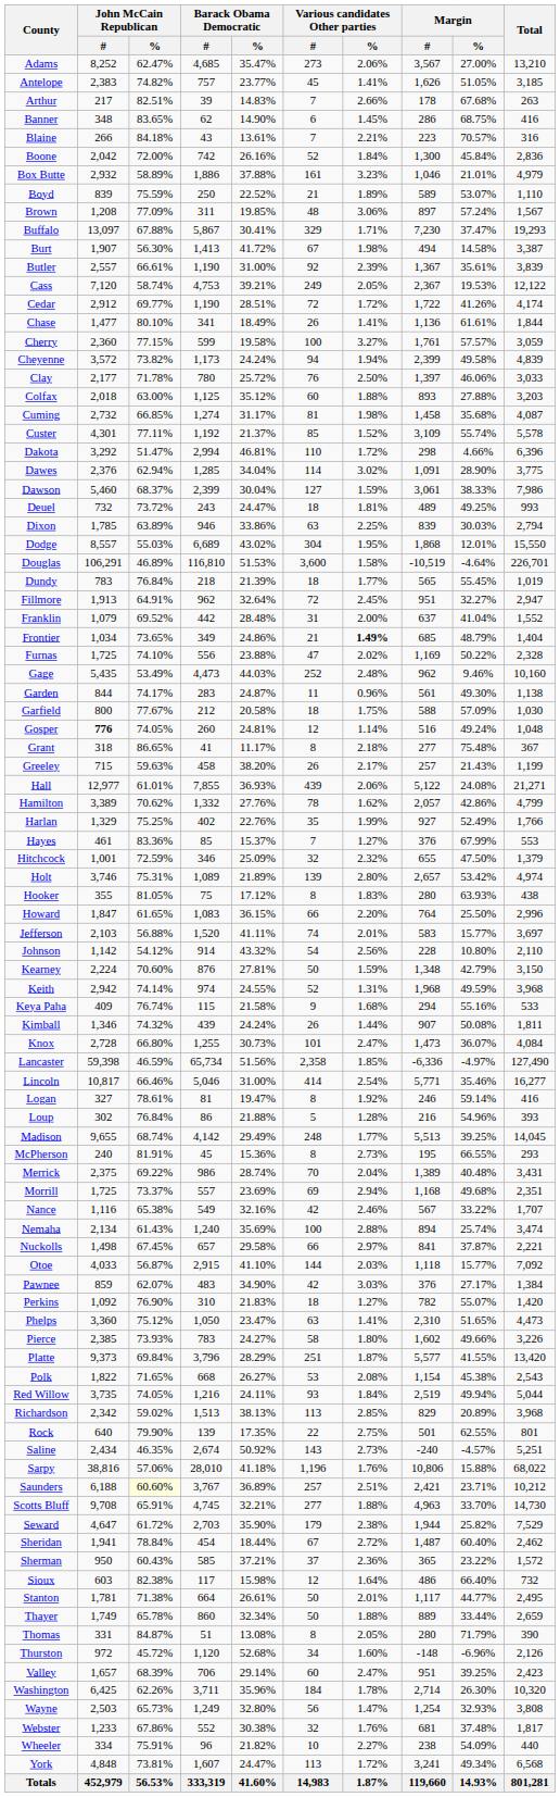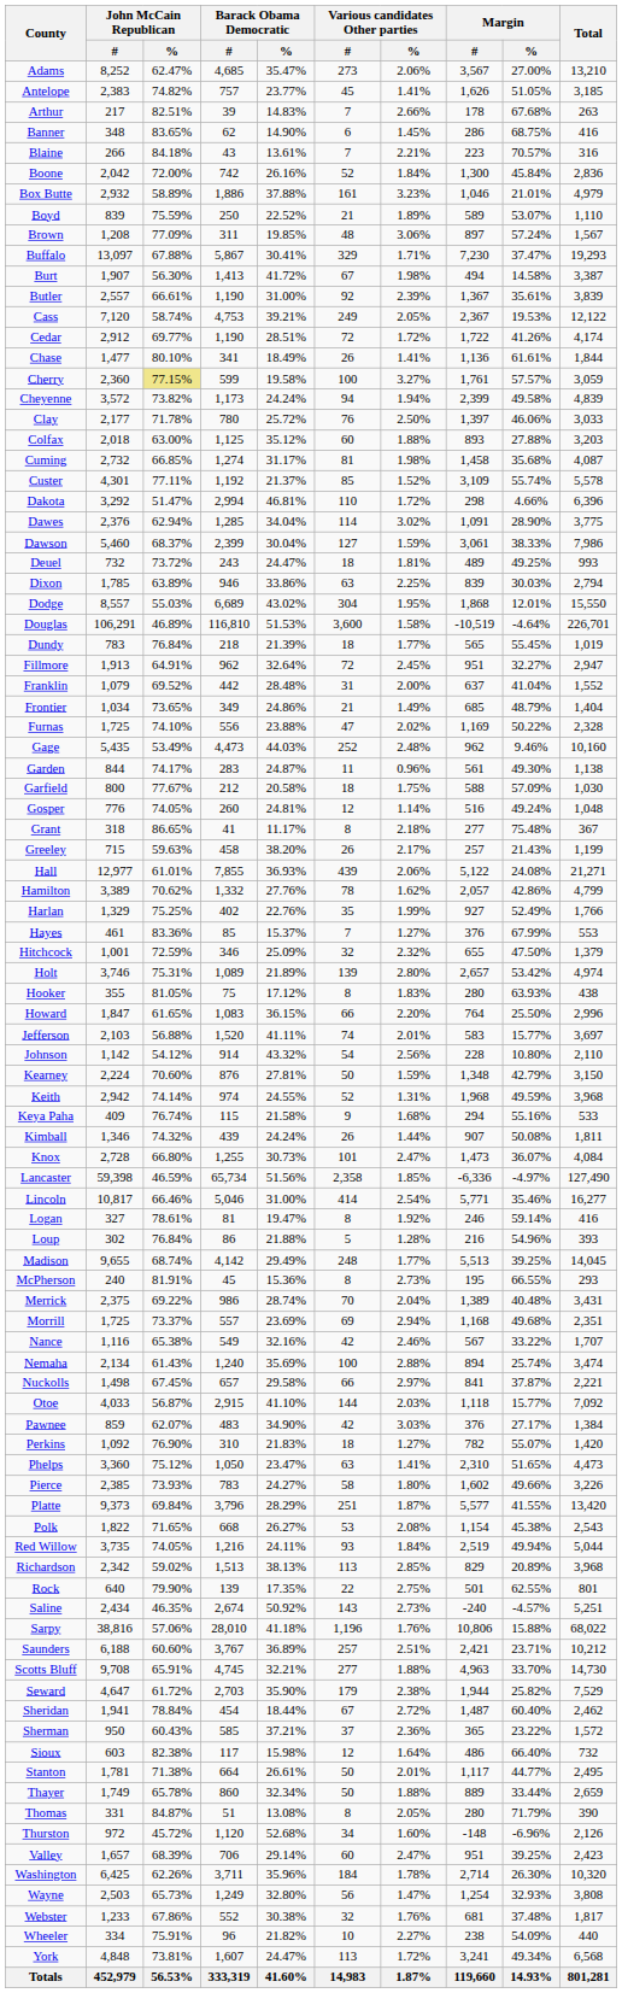Cherry | John McCain Republican / %: no background -> khaki background
Frontier | Various candidates Other parties / %: bold -> normal
Gosper | John McCain Republican / #: bold -> normal
Saunders | John McCain Republican / %: lightyellow background -> no background
